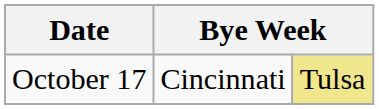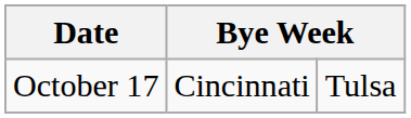October 17 | column 3: khaki background -> no background
